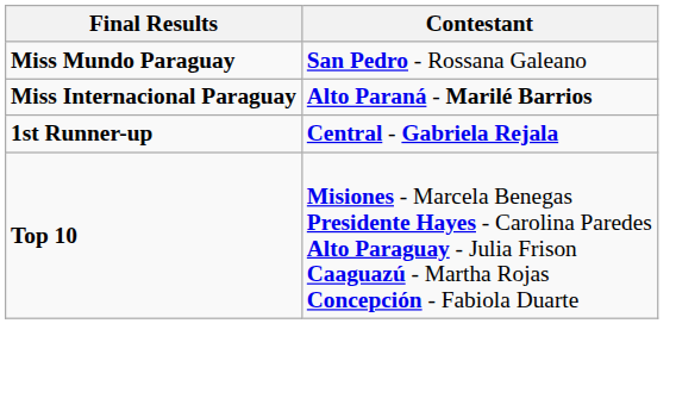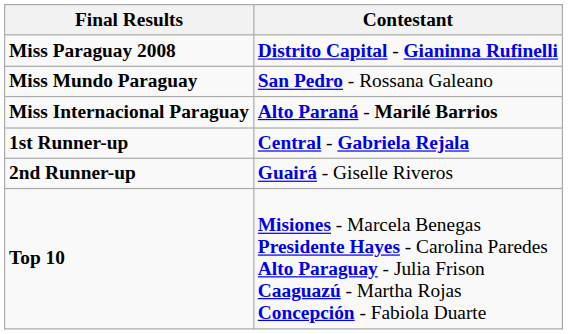+ row: Miss Paraguay 2008 | Distrito Capital - Gianinna Rufinelli
+ row: 2nd Runner-up | Guairá - Giselle Riveros
